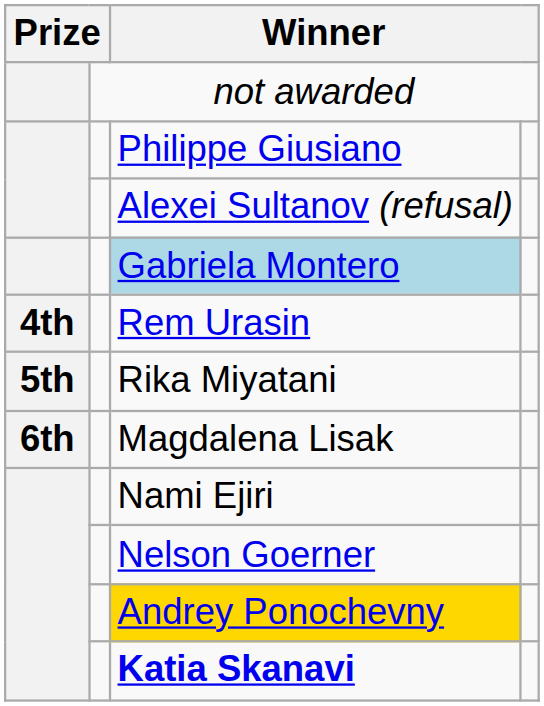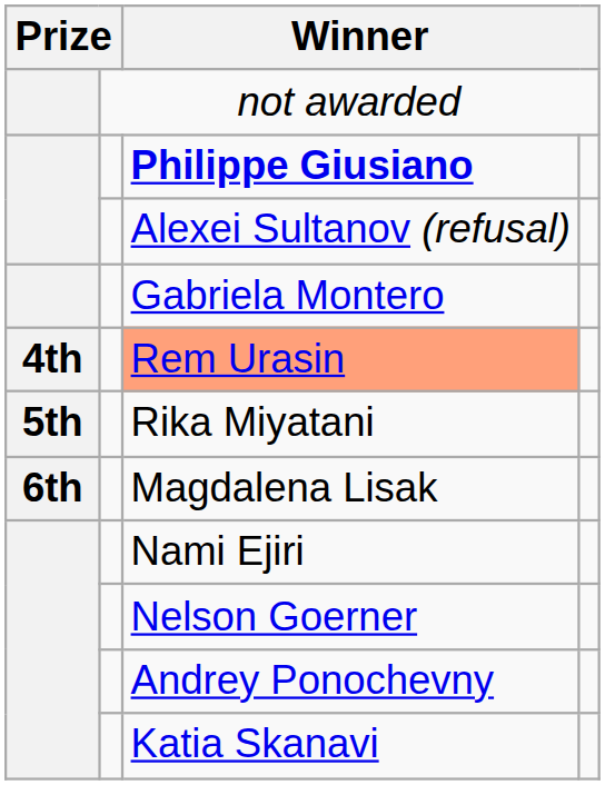Philippe Giusiano | column 3: normal -> bold
Gabriela Montero | column 3: lightblue background -> no background
Rem Urasin | column 3: no background -> lightsalmon background
Andrey Ponochevny | column 3: gold background -> no background
Katia Skanavi | column 3: bold -> normal
